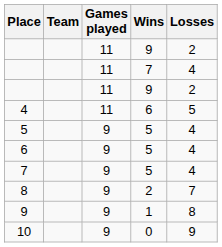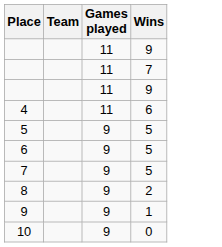- column: Losses | 2 | 4 | 2 | 5 | 4 | 4 | 4 | 7 | 8 | 9
